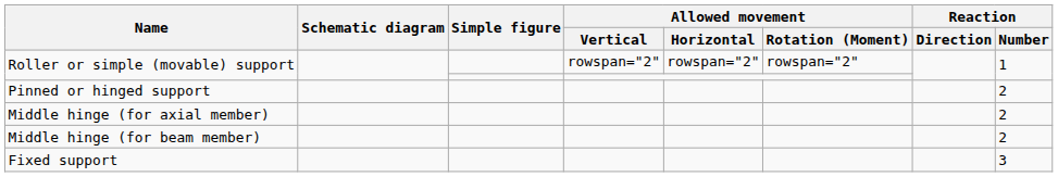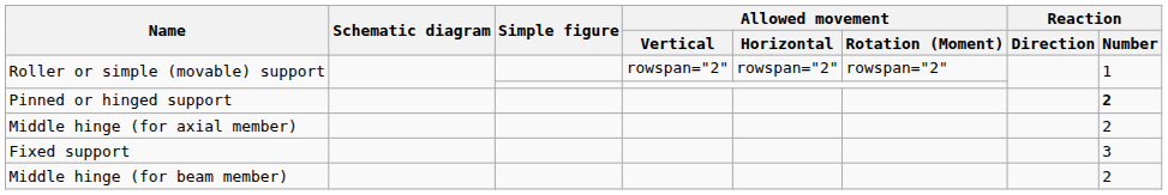Pinned or hinged support | Reaction / Number: normal -> bold
rows swapped: Fixed support <-> Middle hinge (for beam member)
